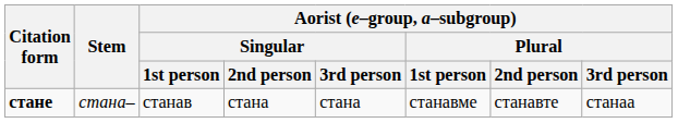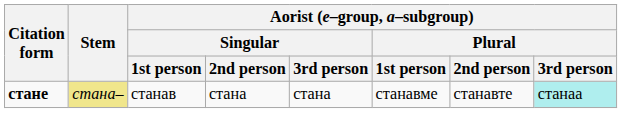стане | Stem: no background -> khaki background
стане | Aorist (е–group, а–subgroup) / Plural / 3rd person: no background -> paleturquoise background
